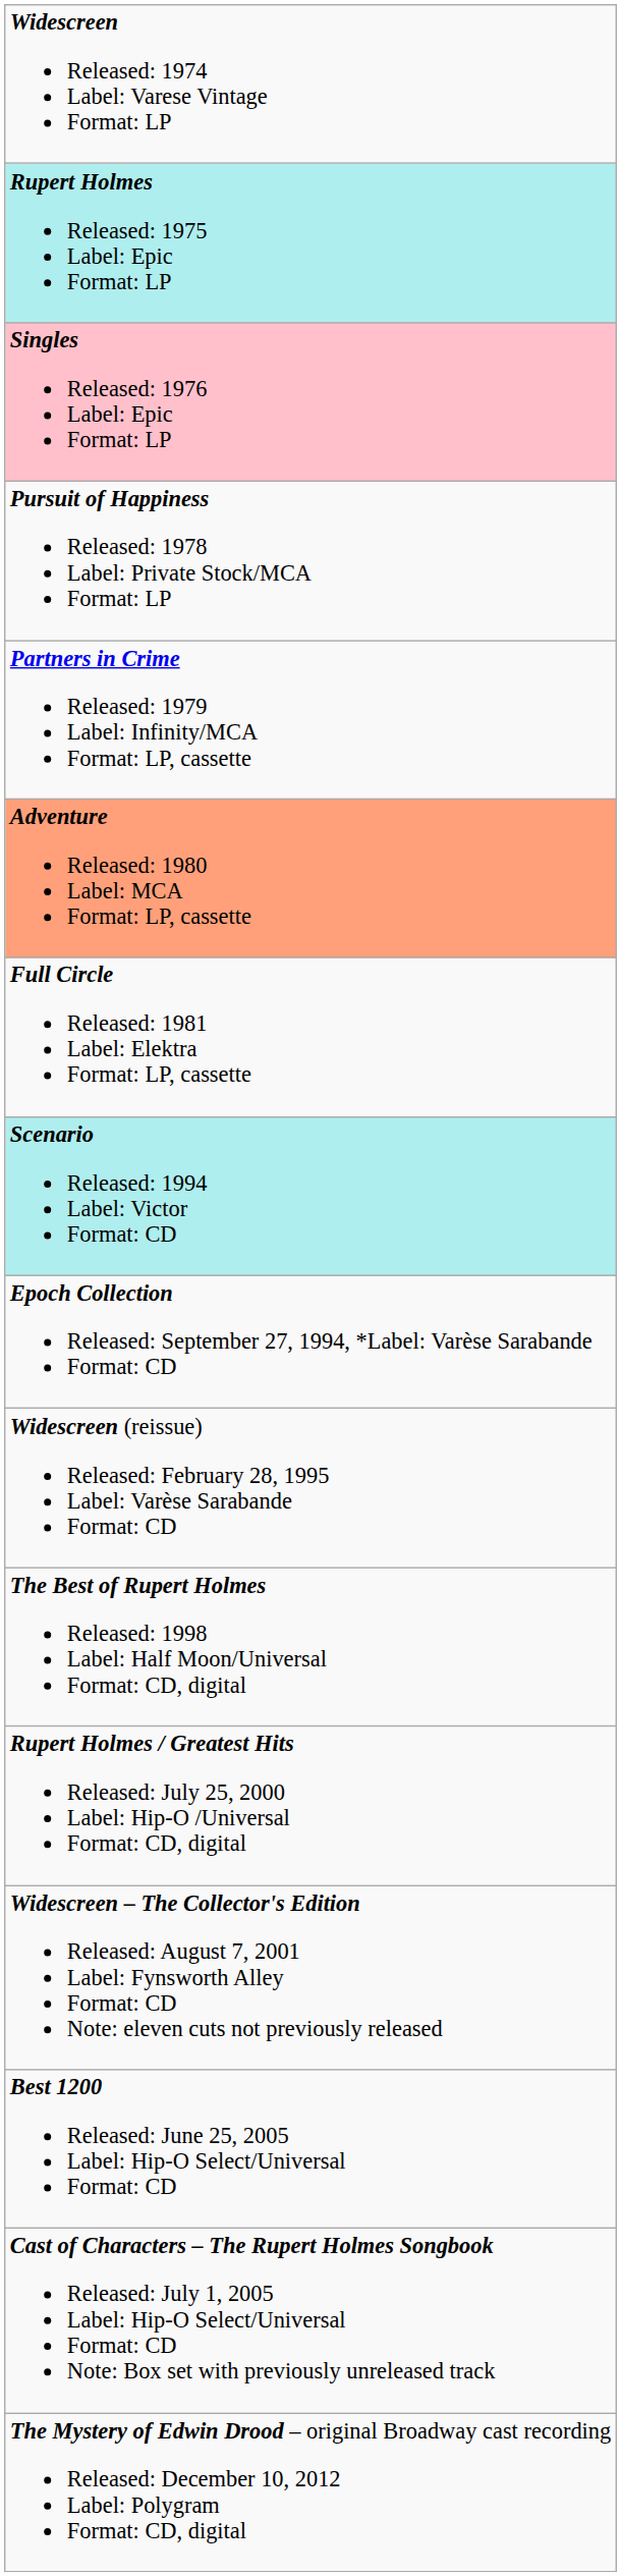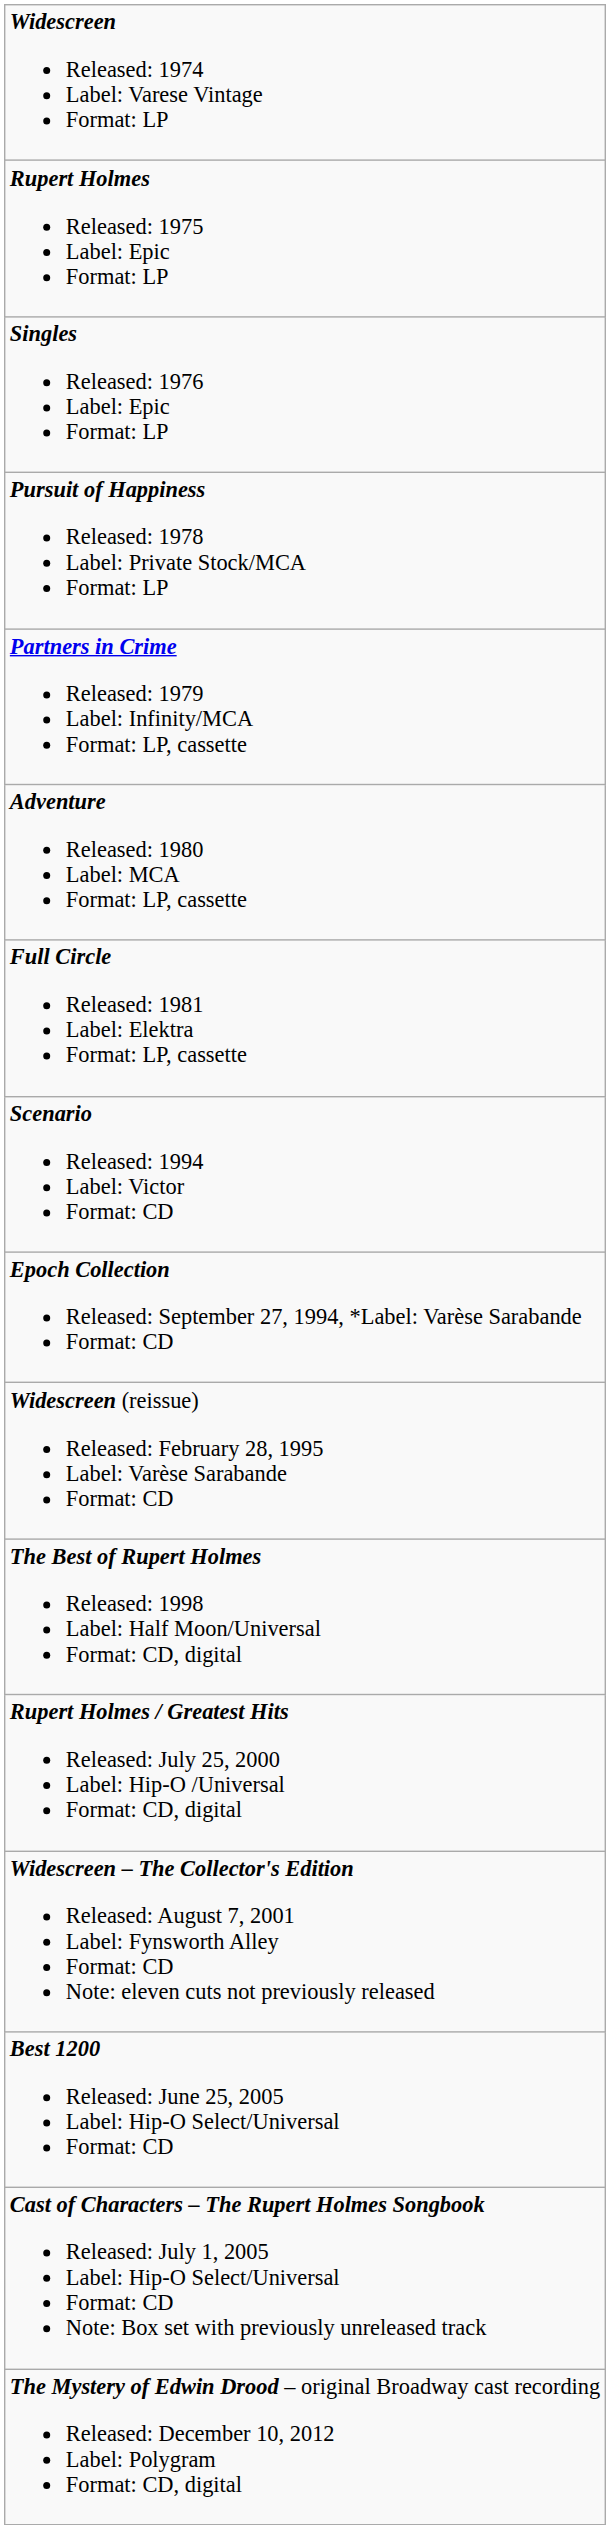row 2 | column 1: paleturquoise background -> no background
row 3 | column 1: pink background -> no background
row 6 | column 1: lightsalmon background -> no background
row 8 | column 1: paleturquoise background -> no background
